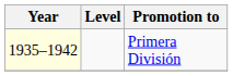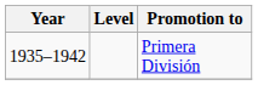Primera División | Year: lightyellow background -> no background
